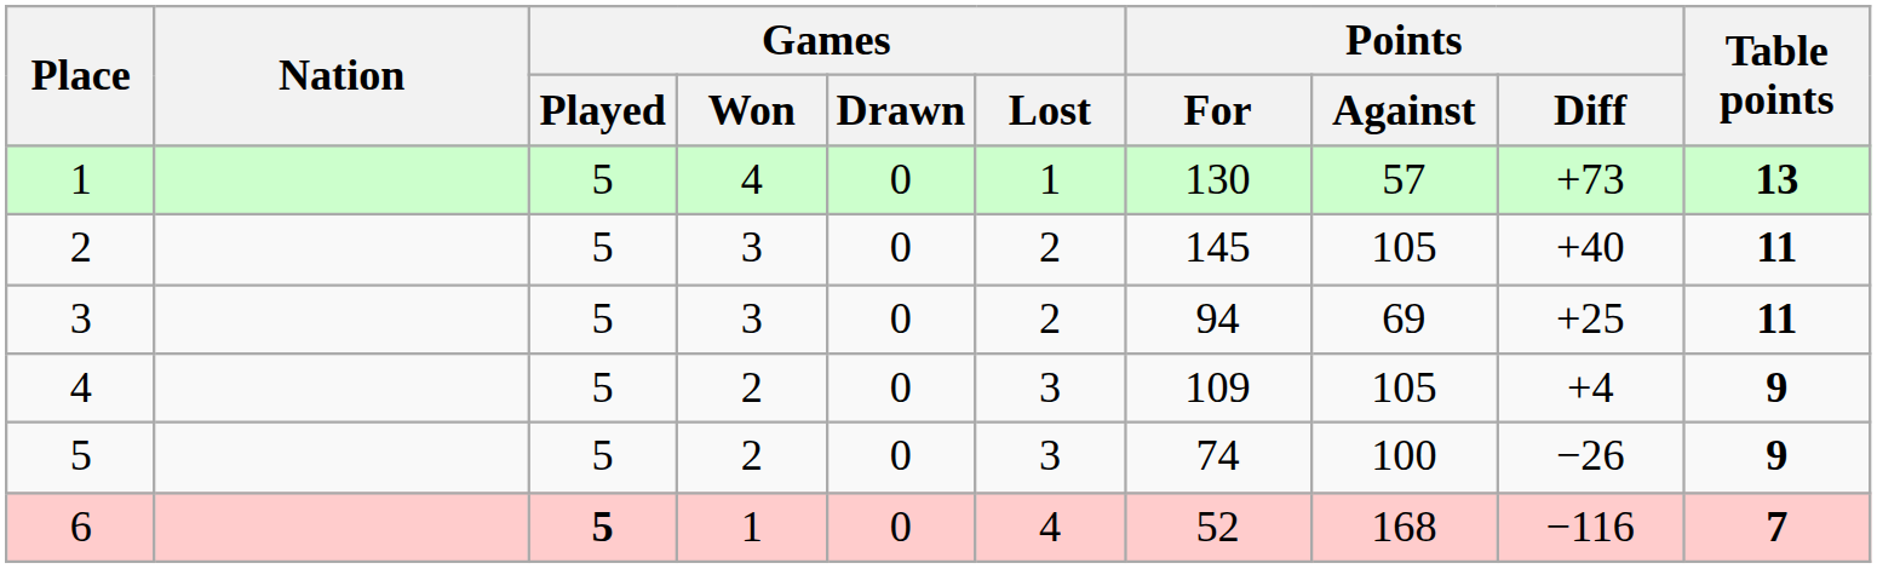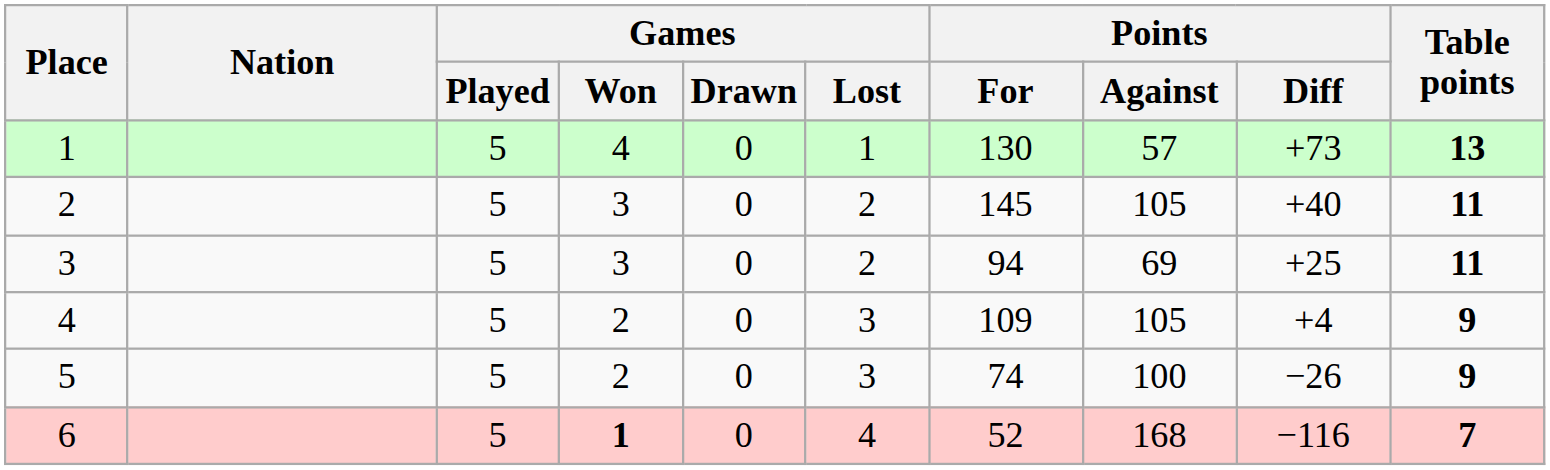6 | Games / Played: bold -> normal
6 | Games / Won: normal -> bold
